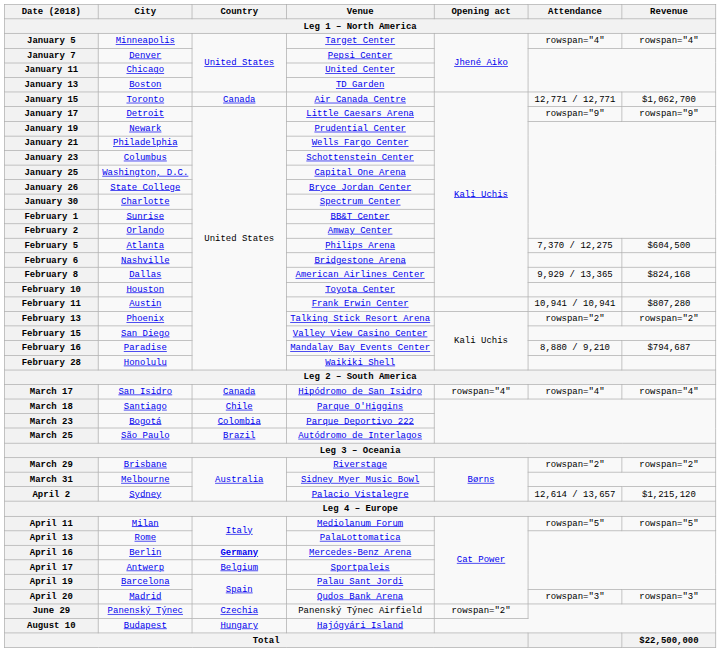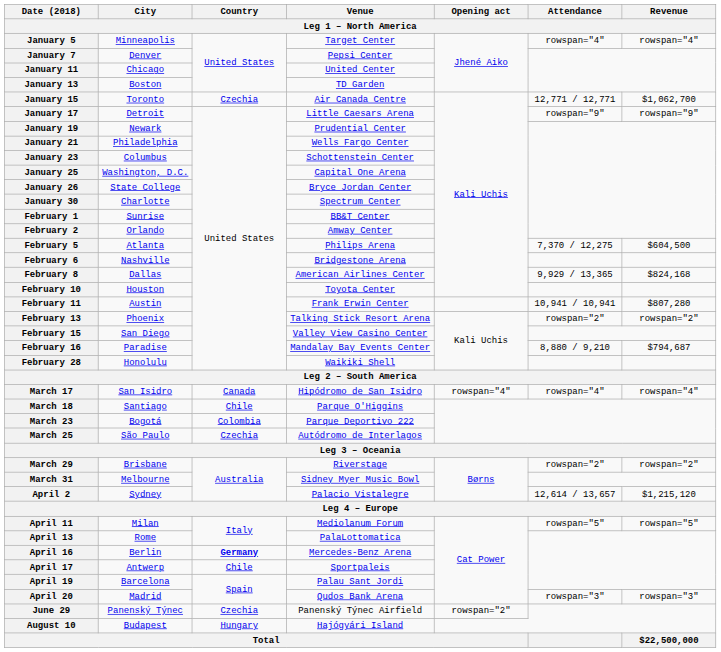January 15 | Country: Canada -> Czechia
March 25 | Country: Brazil -> Czechia
April 17 | Country: Belgium -> Chile
